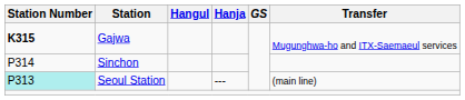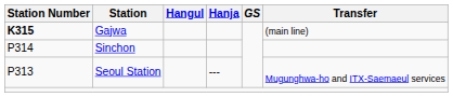Gajwa | Transfer: Mugunghwa-ho and ITX-Saemaeul services -> (main line)
Seoul Station | Station Number: paleturquoise background -> no background
Seoul Station | Transfer: (main line) -> Mugunghwa-ho and ITX-Saemaeul services
